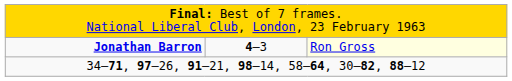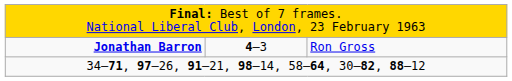Jonathan Barron | column 3: lightyellow background -> no background
